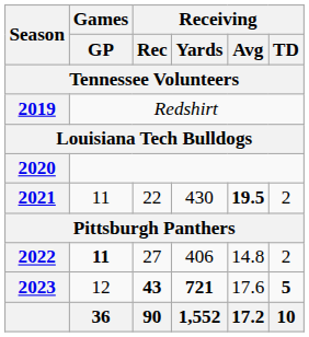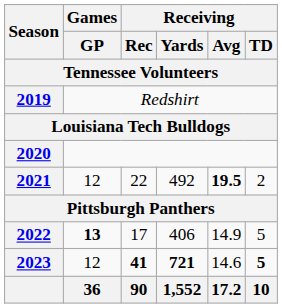2021 | Games / GP: 11 -> 12
2021 | Receiving / Yards: 430 -> 492
2022 | Games / GP: 11 -> 13
2022 | Receiving / Rec: 27 -> 17
2022 | Receiving / Avg: 14.8 -> 14.9
2022 | Receiving / TD: 2 -> 5
2023 | Receiving / Rec: 43 -> 41
2023 | Receiving / Avg: 17.6 -> 14.6
